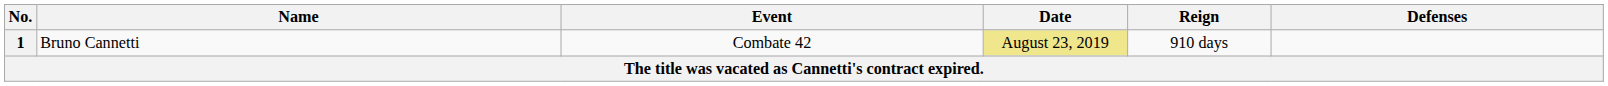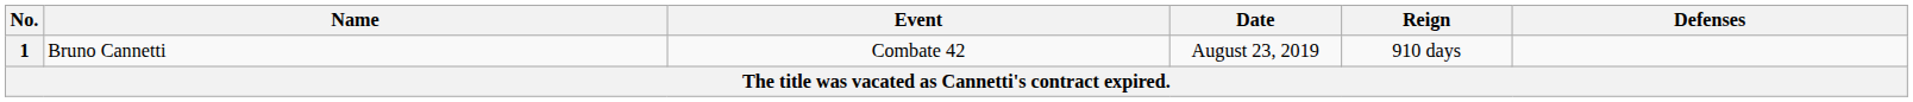1 | Date: khaki background -> no background
